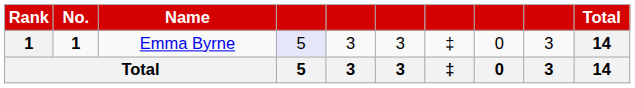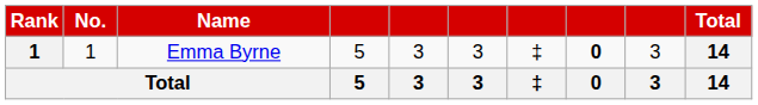Emma Byrne | No.: bold -> normal
Emma Byrne | column 4: lavender background -> no background
Emma Byrne | column 8: normal -> bold
